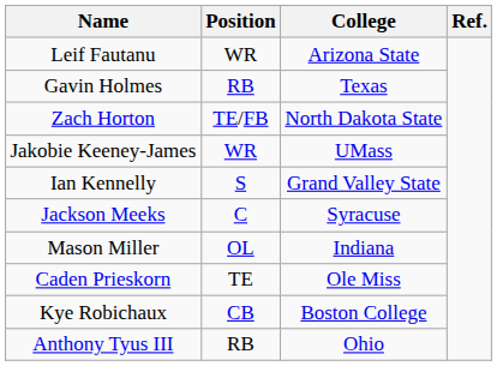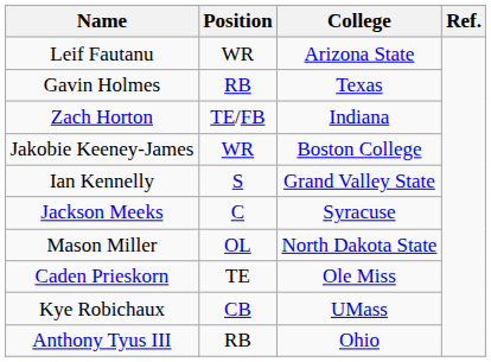Zach Horton | College: North Dakota State -> Indiana
Jakobie Keeney-James | College: UMass -> Boston College
Mason Miller | College: Indiana -> North Dakota State
Kye Robichaux | College: Boston College -> UMass
